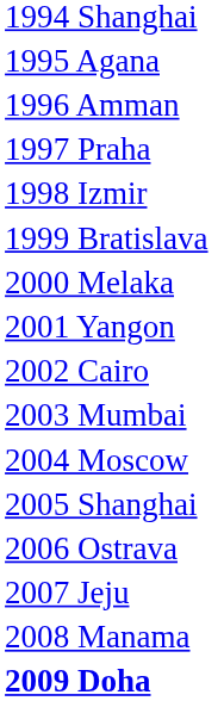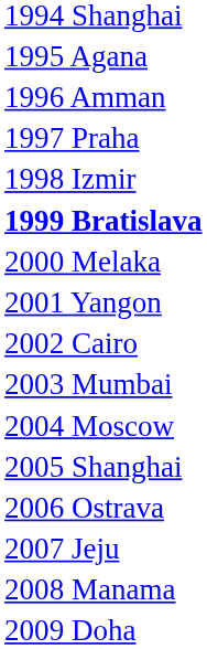1999 Bratislava | column 1: normal -> bold
2009 Doha | column 1: bold -> normal
